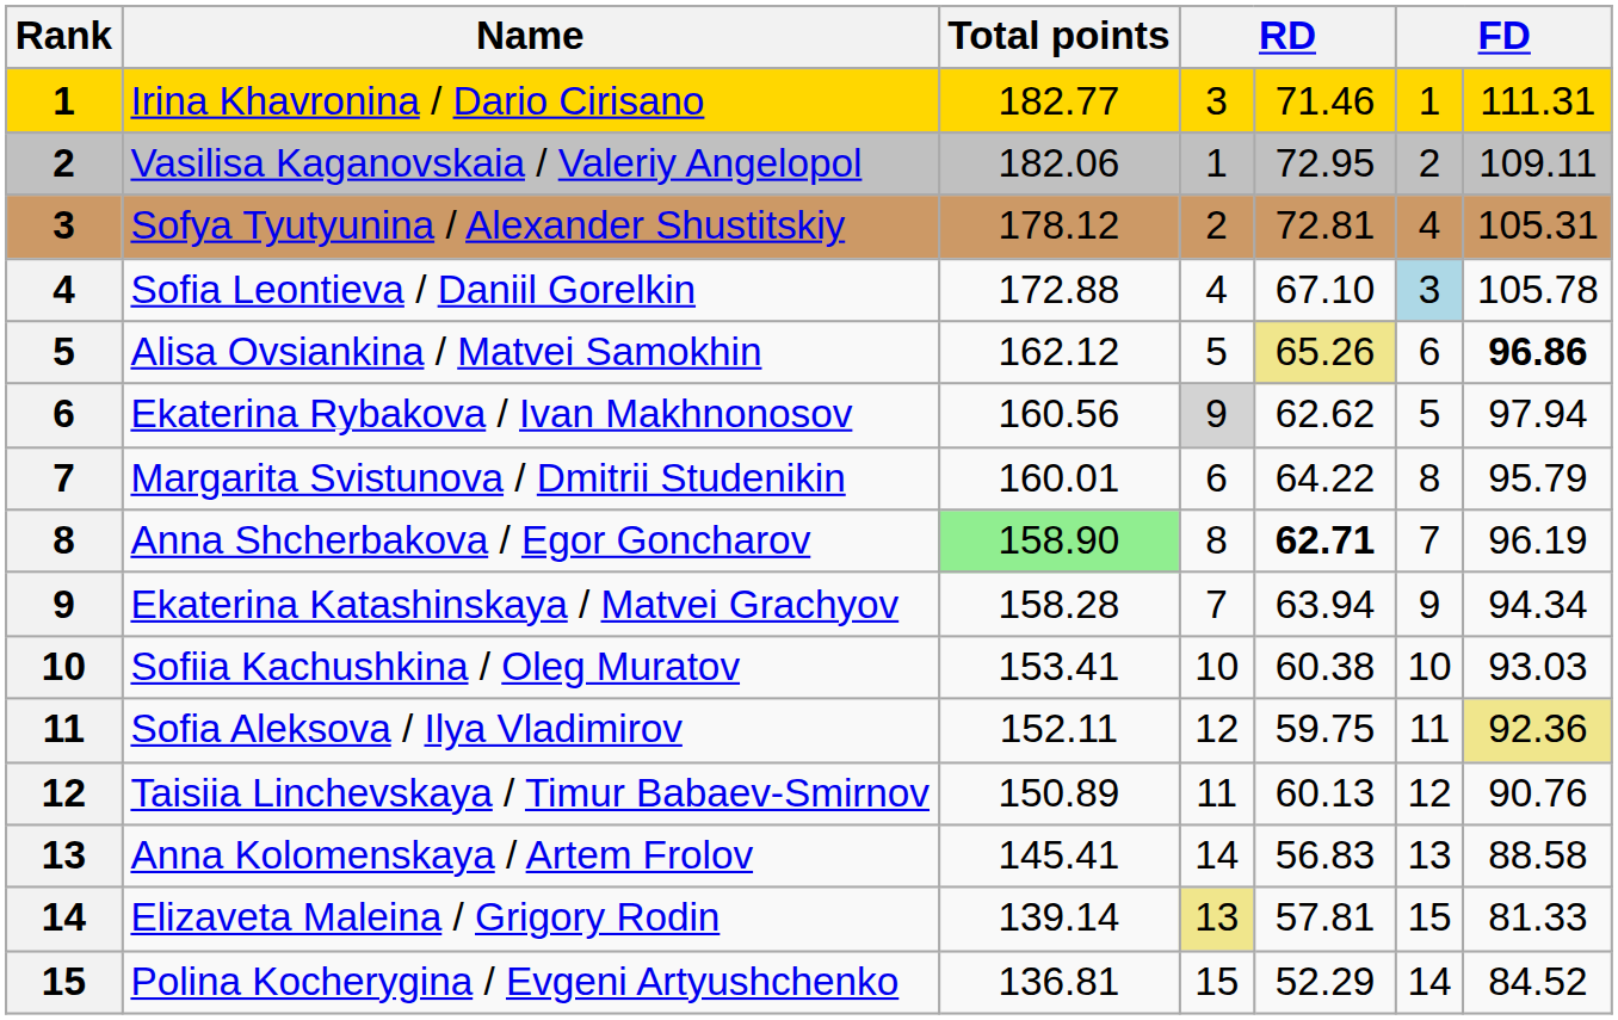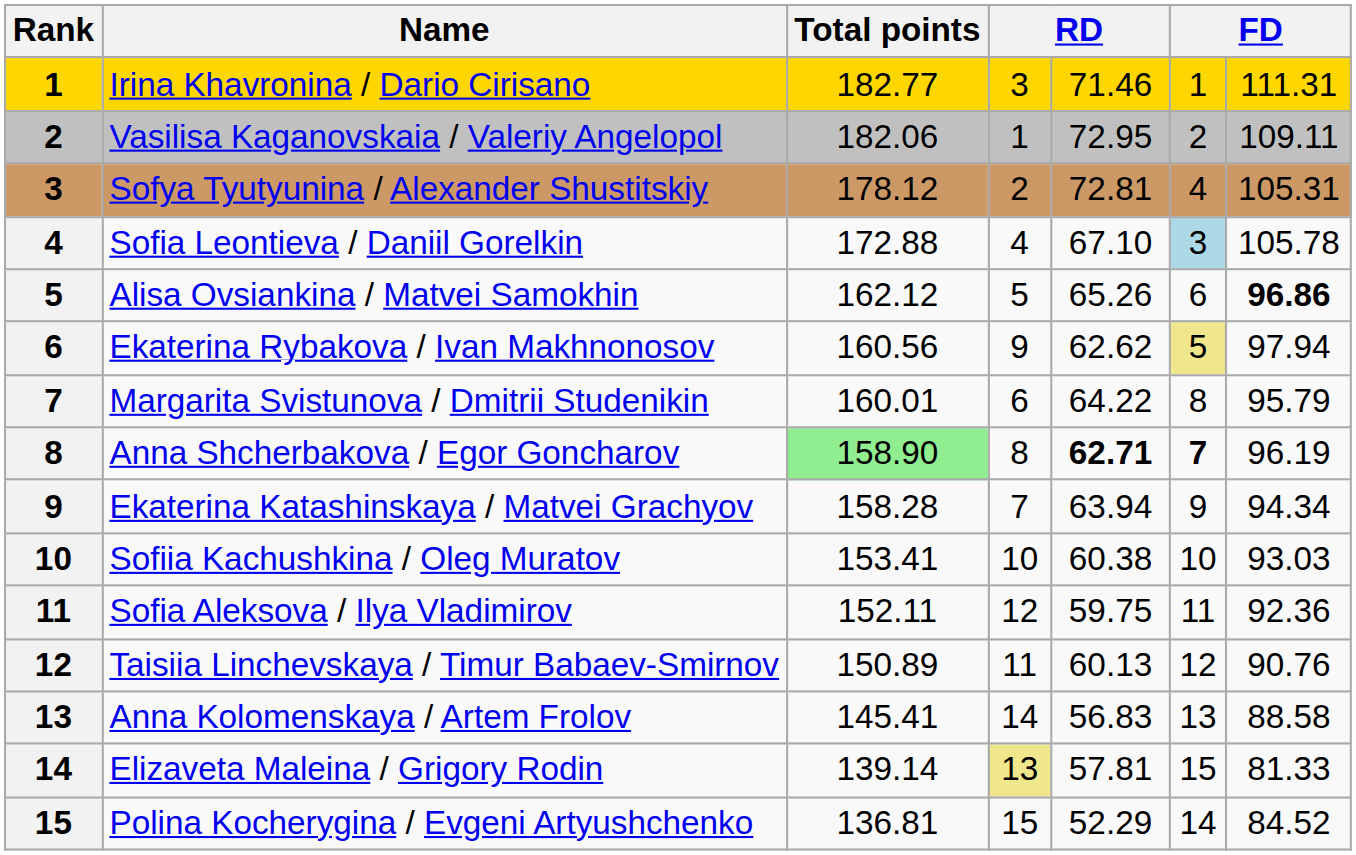Alisa Ovsiankina / Matvei Samokhin | column 5: khaki background -> no background
Ekaterina Rybakova / Ivan Makhnonosov | column 4: lightgrey background -> no background
Ekaterina Rybakova / Ivan Makhnonosov | column 6: no background -> khaki background
Anna Shcherbakova / Egor Goncharov | column 6: normal -> bold
Sofia Aleksova / Ilya Vladimirov | column 7: khaki background -> no background
